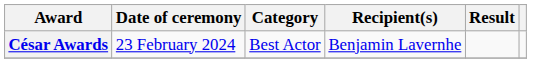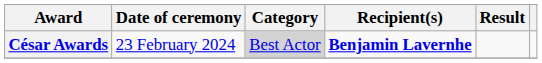César Awards | Category: no background -> lightgrey background
César Awards | Recipient(s): normal -> bold
